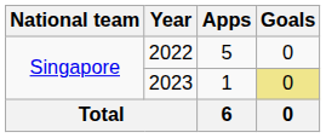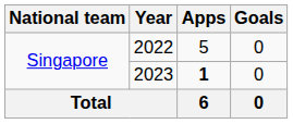2023 | Apps: normal -> bold
2023 | Goals: khaki background -> no background
